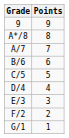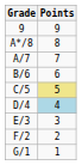C/5 | Points: no background -> khaki background
D/4 | Points: no background -> lightblue background
